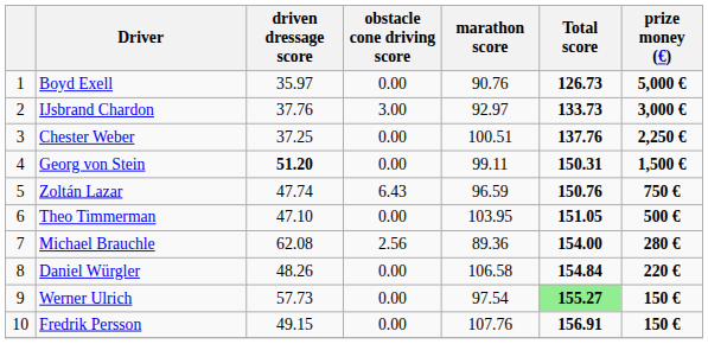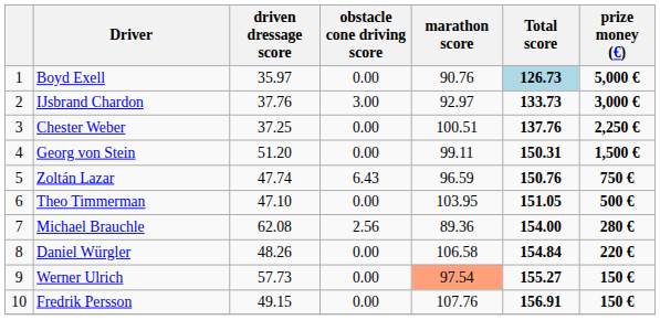Boyd Exell | Total score: no background -> lightblue background
Georg von Stein | driven dressage score: bold -> normal
Werner Ulrich | marathon score: no background -> lightsalmon background
Werner Ulrich | Total score: lightgreen background -> no background
